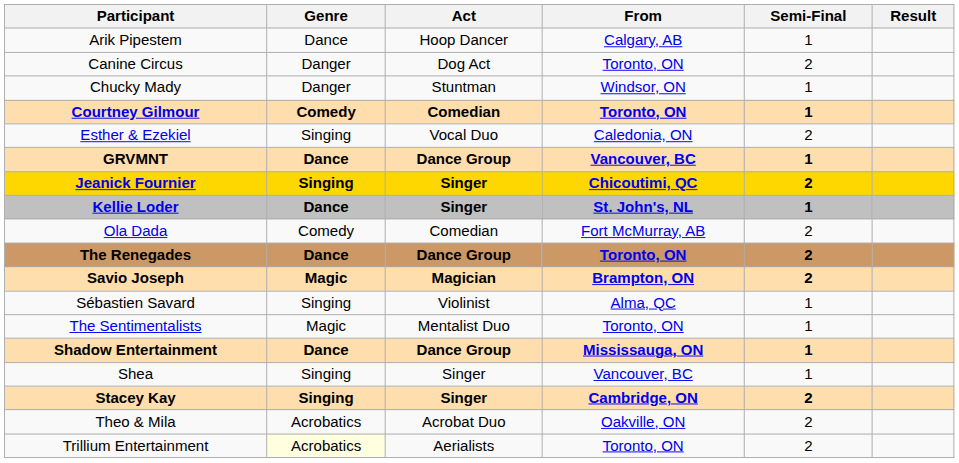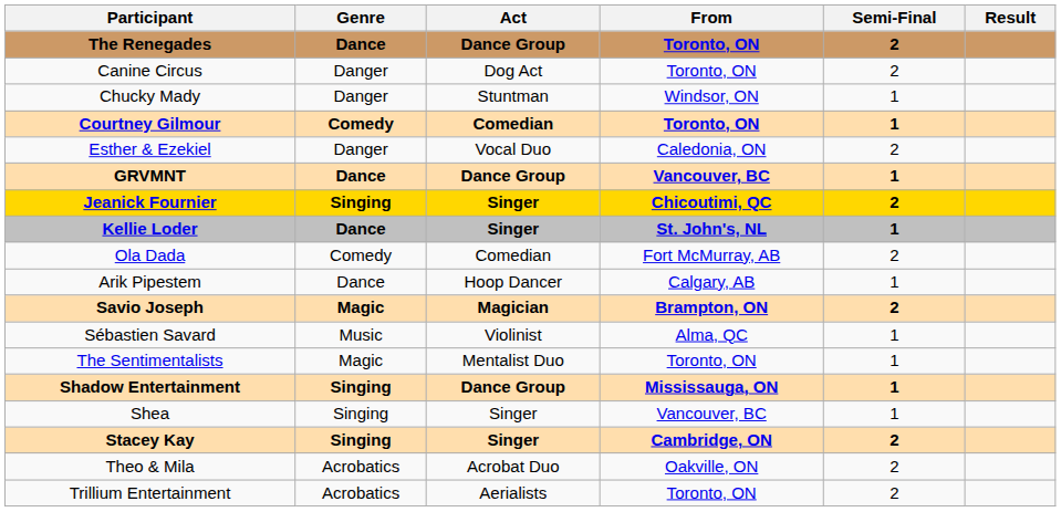rows swapped: Arik Pipestem <-> The Renegades
Esther & Ezekiel | Genre: Singing -> Danger
Sébastien Savard | Genre: Singing -> Music
Shadow Entertainment | Genre: Dance -> Singing
Trillium Entertainment | Genre: lightyellow background -> no background
